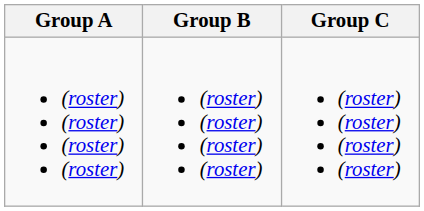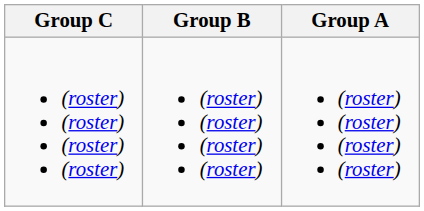columns swapped: Group A <-> Group C
